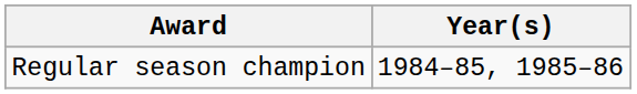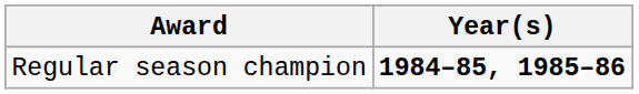Regular season champion | Year(s): normal -> bold
